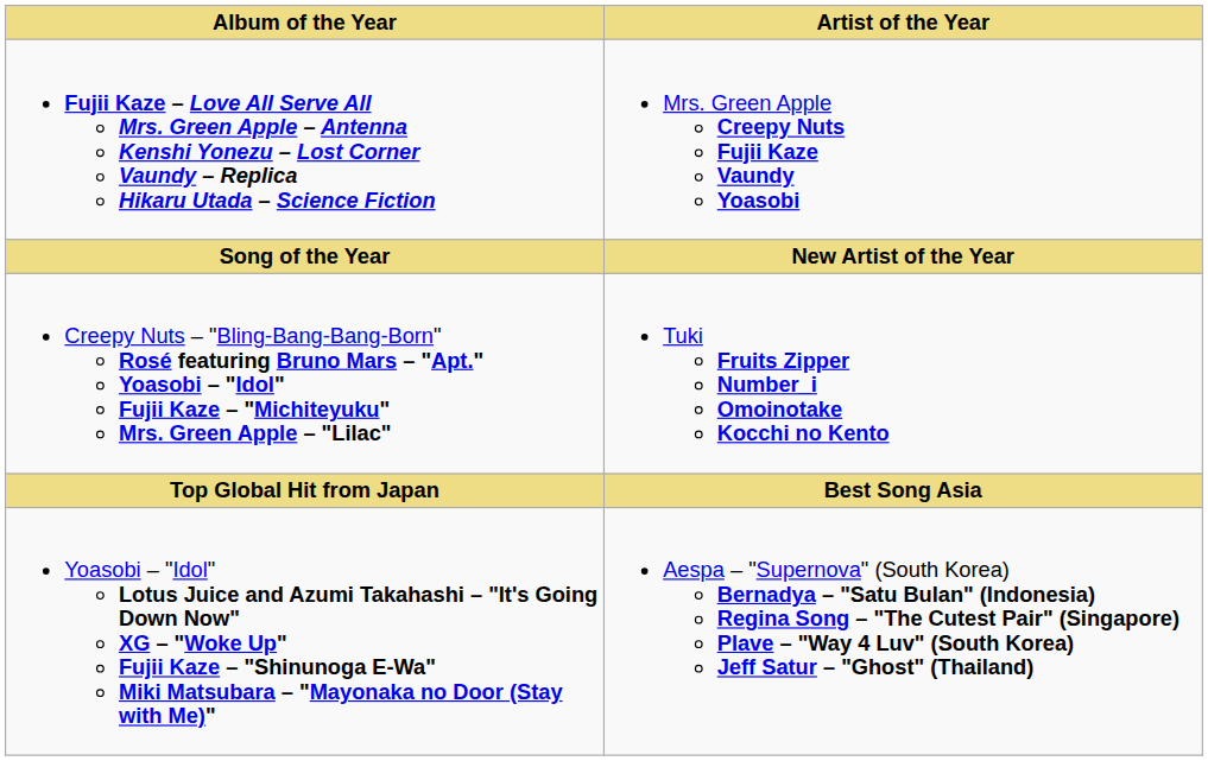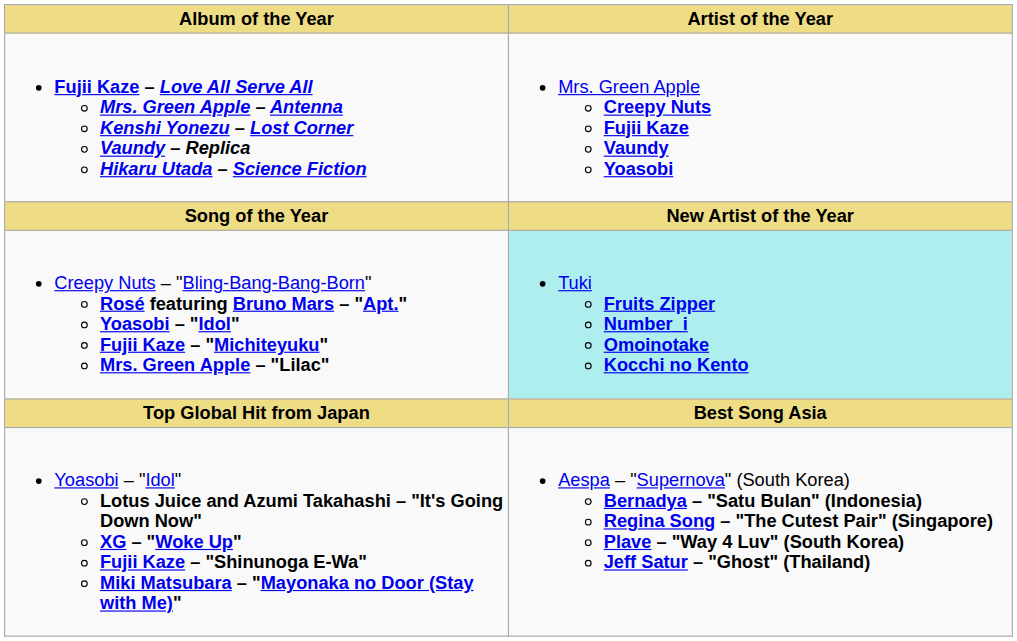row 4 | Artist of the Year: no background -> paleturquoise background
